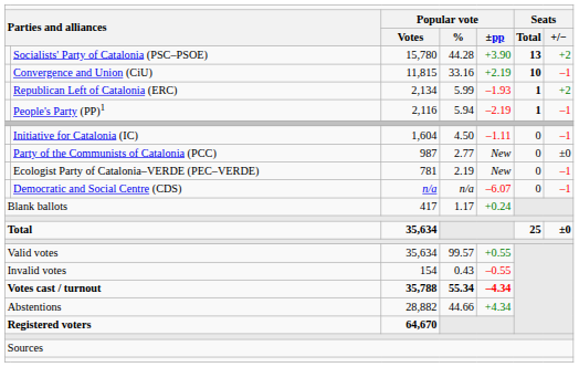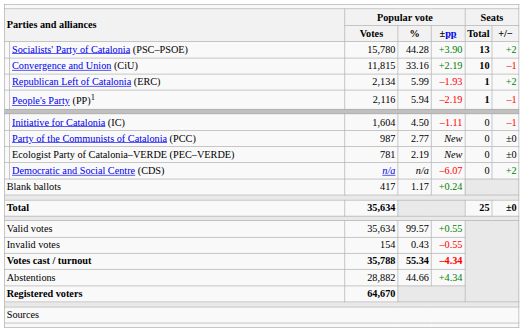Ecologist Party of Catalonia–VERDE (PEC–VERDE) | column 7: –1 -> ±0
Democratic and Social Centre (CDS) | column 7: –1 -> +2
